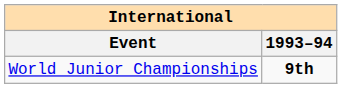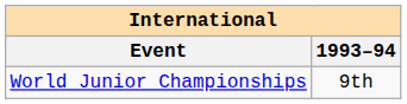World Junior Championships | 1993–94: bold -> normal
